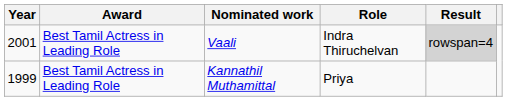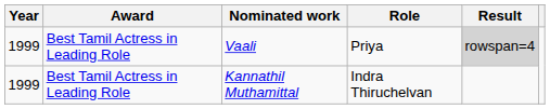Vaali | Year: 2001 -> 1999
Vaali | Role: Indra Thiruchelvan -> Priya
Kannathil Muthamittal | Role: Priya -> Indra Thiruchelvan
